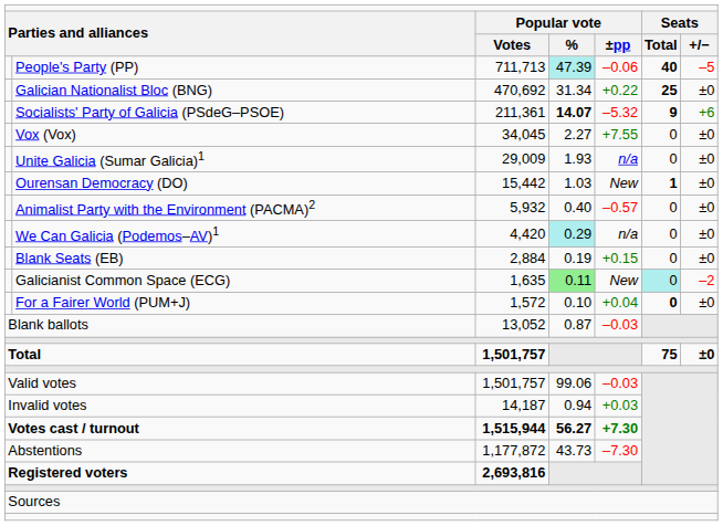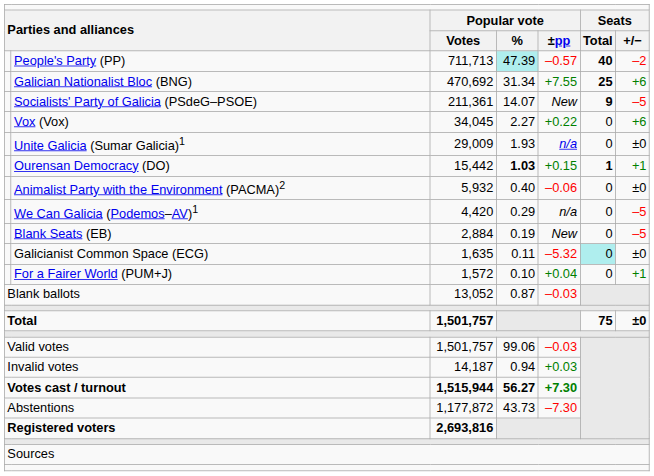People's Party (PP) | column 5: –0.06 -> –0.57
People's Party (PP) | column 7: –5 -> –2
Galician Nationalist Bloc (BNG) | column 5: +0.22 -> +7.55
Galician Nationalist Bloc (BNG) | column 7: ±0 -> +6
Socialists' Party of Galicia (PSdeG–PSOE) | column 4: bold -> normal
Socialists' Party of Galicia (PSdeG–PSOE) | column 5: –5.32 -> New
Socialists' Party of Galicia (PSdeG–PSOE) | column 7: +6 -> –5
Vox (Vox) | column 5: +7.55 -> +0.22
Vox (Vox) | column 7: ±0 -> +6
Ourensan Democracy (DO) | column 4: normal -> bold
Ourensan Democracy (DO) | column 5: New -> +0.15
Ourensan Democracy (DO) | column 7: ±0 -> +1
Animalist Party with the Environment (PACMA)2 | column 5: –0.57 -> –0.06
We Can Galicia (Podemos–AV)1 | column 4: paleturquoise background -> no background
We Can Galicia (Podemos–AV)1 | column 7: ±0 -> –5
Blank Seats (EB) | column 5: +0.15 -> New
Blank Seats (EB) | column 7: ±0 -> –5
Galicianist Common Space (ECG) | column 4: lightgreen background -> no background
Galicianist Common Space (ECG) | column 5: New -> –5.32
Galicianist Common Space (ECG) | column 7: –2 -> ±0
For a Fairer World (PUM+J) | column 6: bold -> normal
For a Fairer World (PUM+J) | column 7: ±0 -> +1
